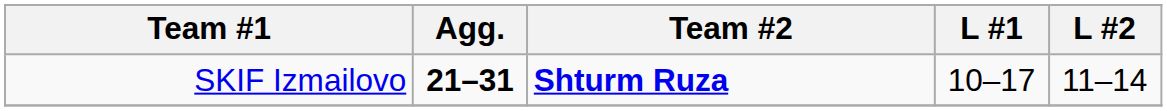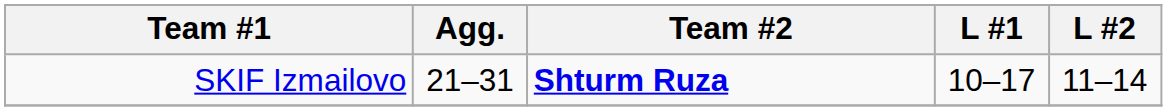SKIF Izmailovo | Agg.: bold -> normal
